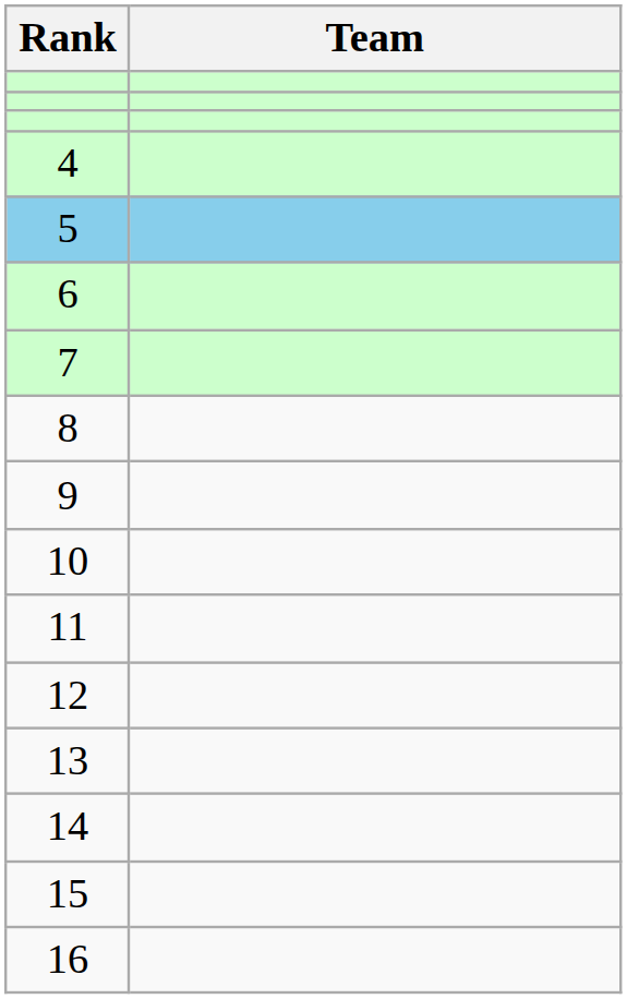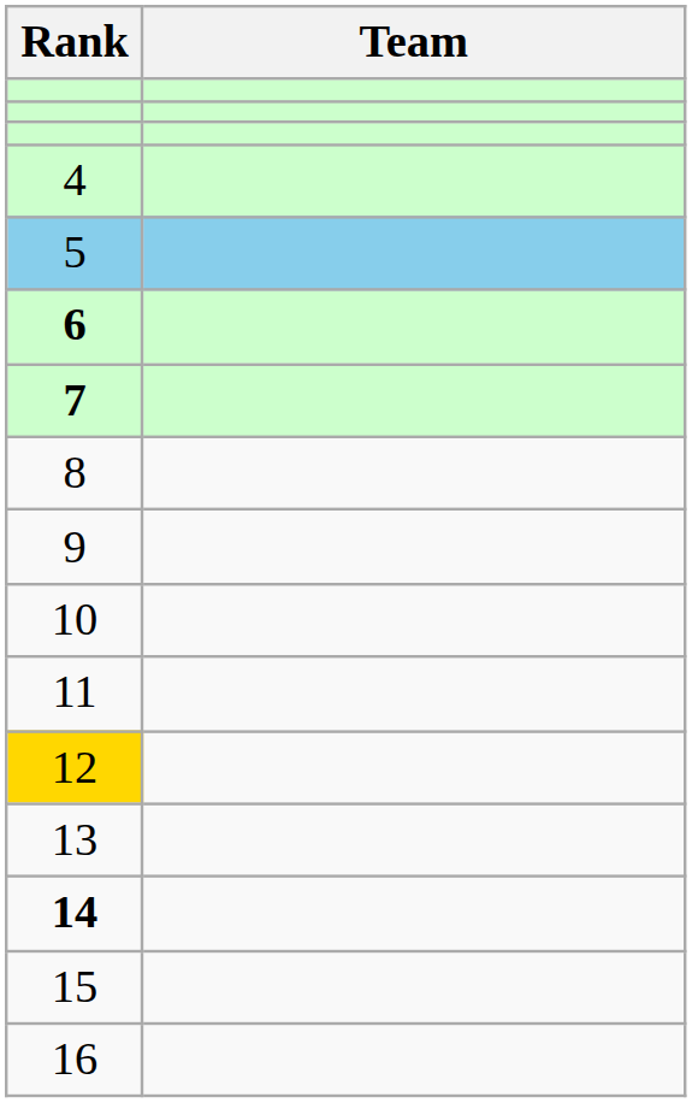row 7 | Rank: normal -> bold
row 8 | Rank: normal -> bold
row 13 | Rank: no background -> gold background
row 15 | Rank: normal -> bold
